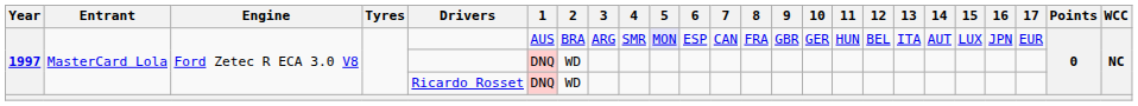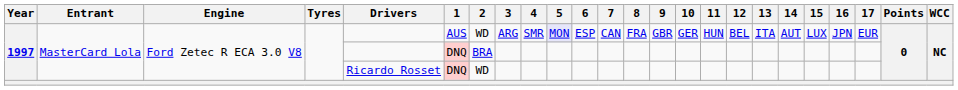row 2 | 2: BRA -> WD
row 3 | 2: WD -> BRA
